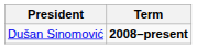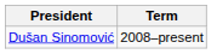Dušan Sinomović | Term: bold -> normal
